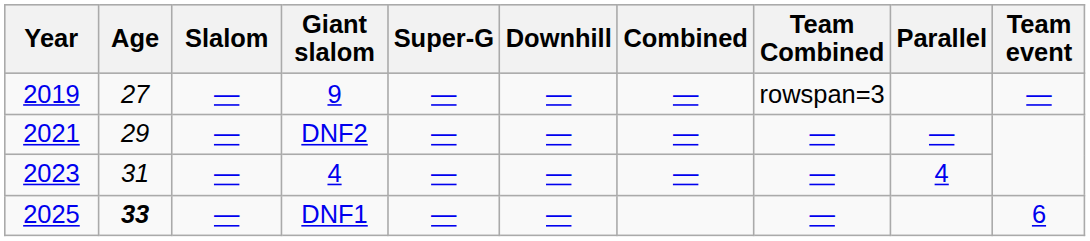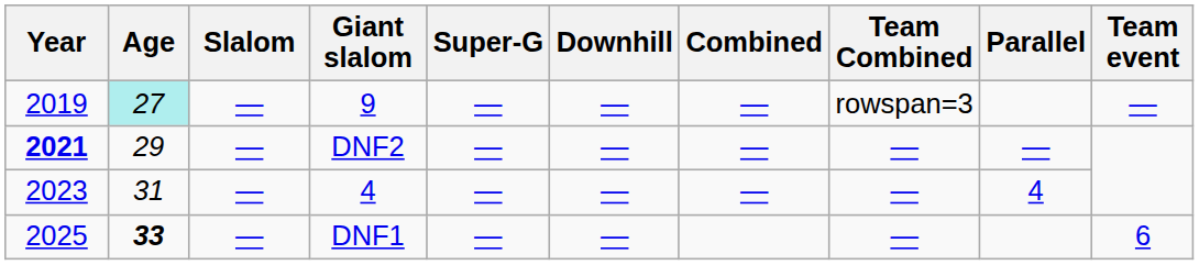9 | Age: no background -> paleturquoise background
DNF2 | Year: normal -> bold
